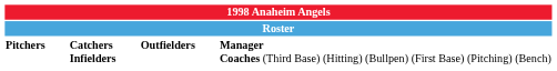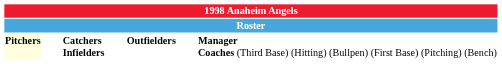Pitchers | column 1: no background -> lightyellow background
